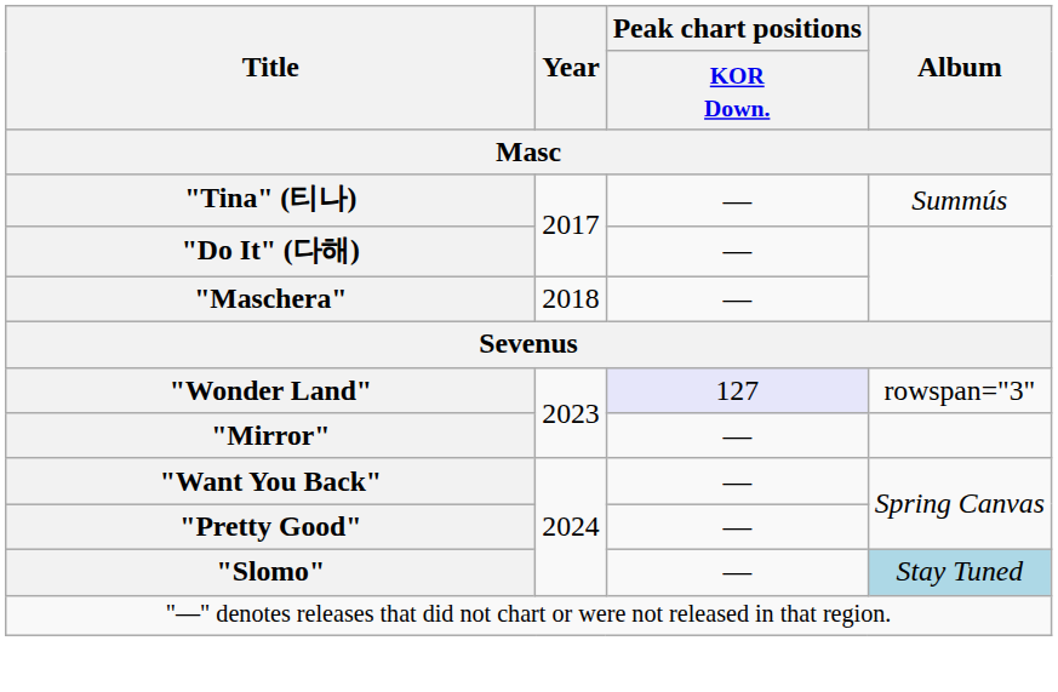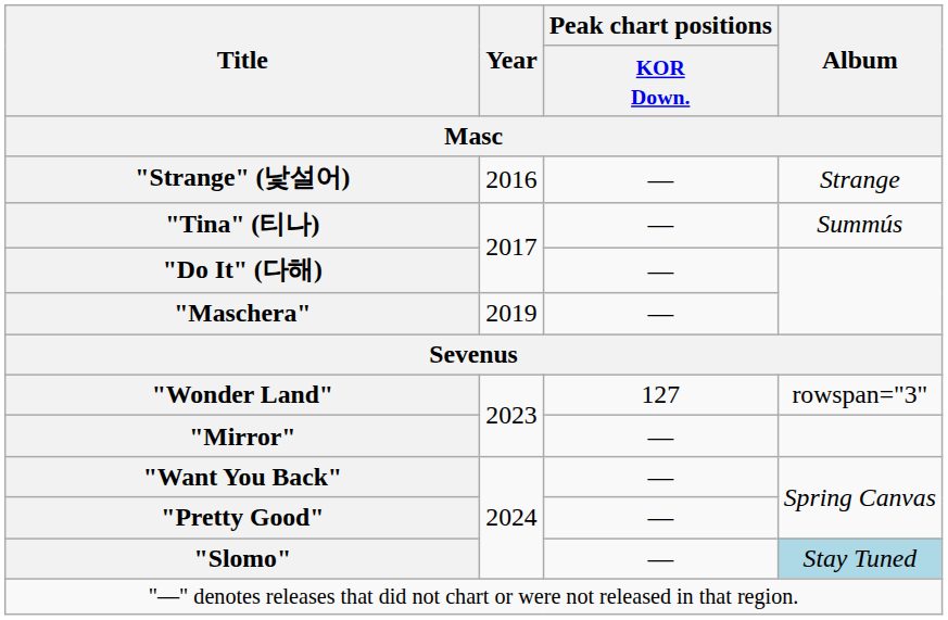+ row: "Strange" (낯설어) | 2016 | — | Strange
"Maschera" | Year: 2018 -> 2019
"Wonder Land" | Peak chart positions / KOR Down.: lavender background -> no background
